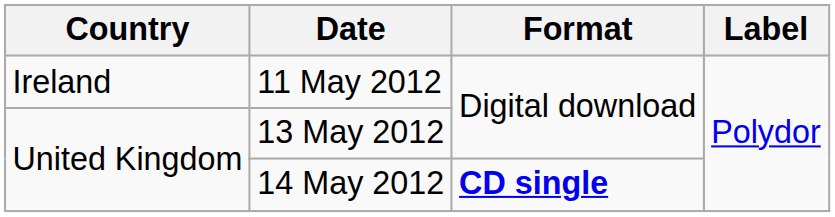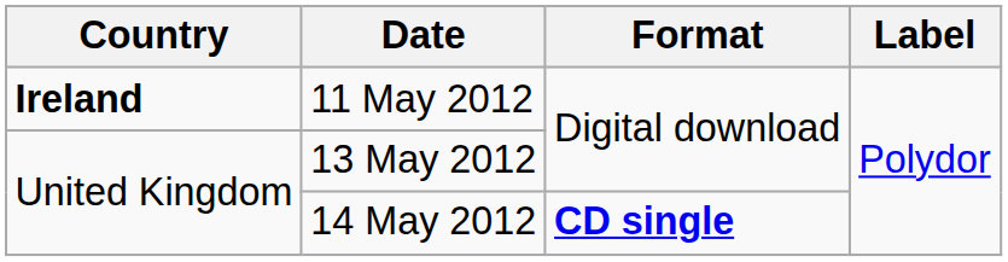11 May 2012 | Country: normal -> bold
